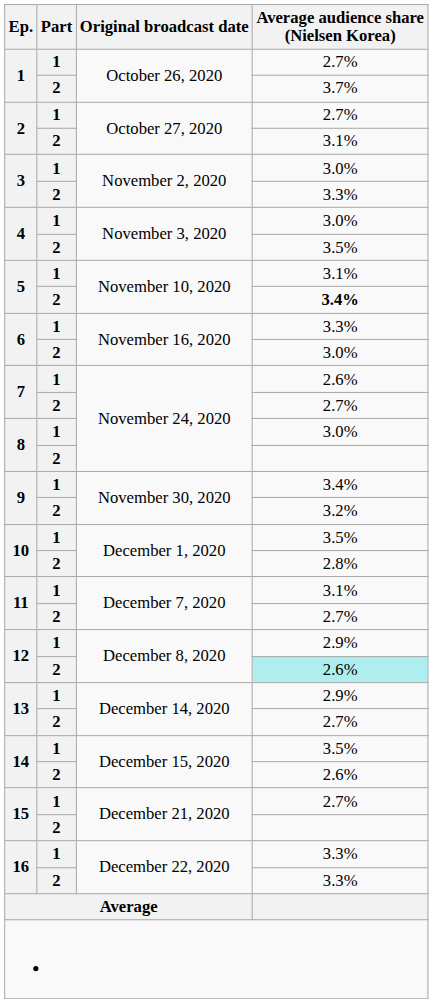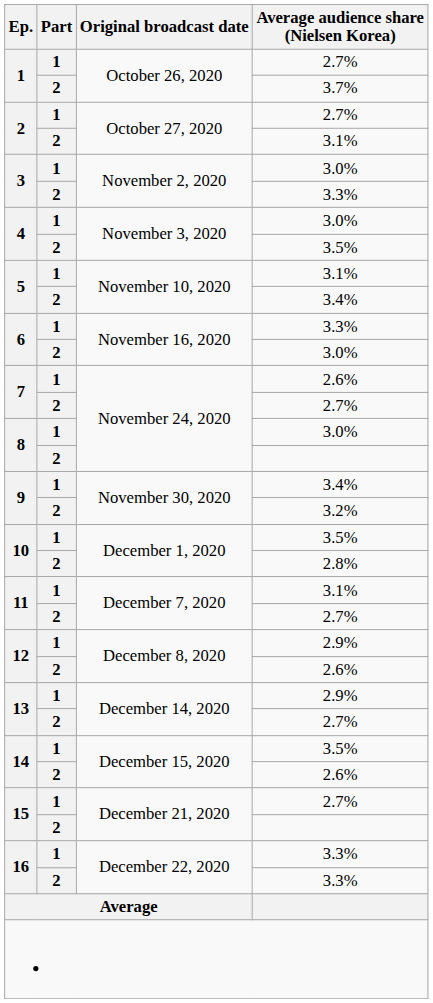5 / 2 | Average audience share (Nielsen Korea): bold -> normal
12 / 2 | Average audience share (Nielsen Korea): paleturquoise background -> no background
